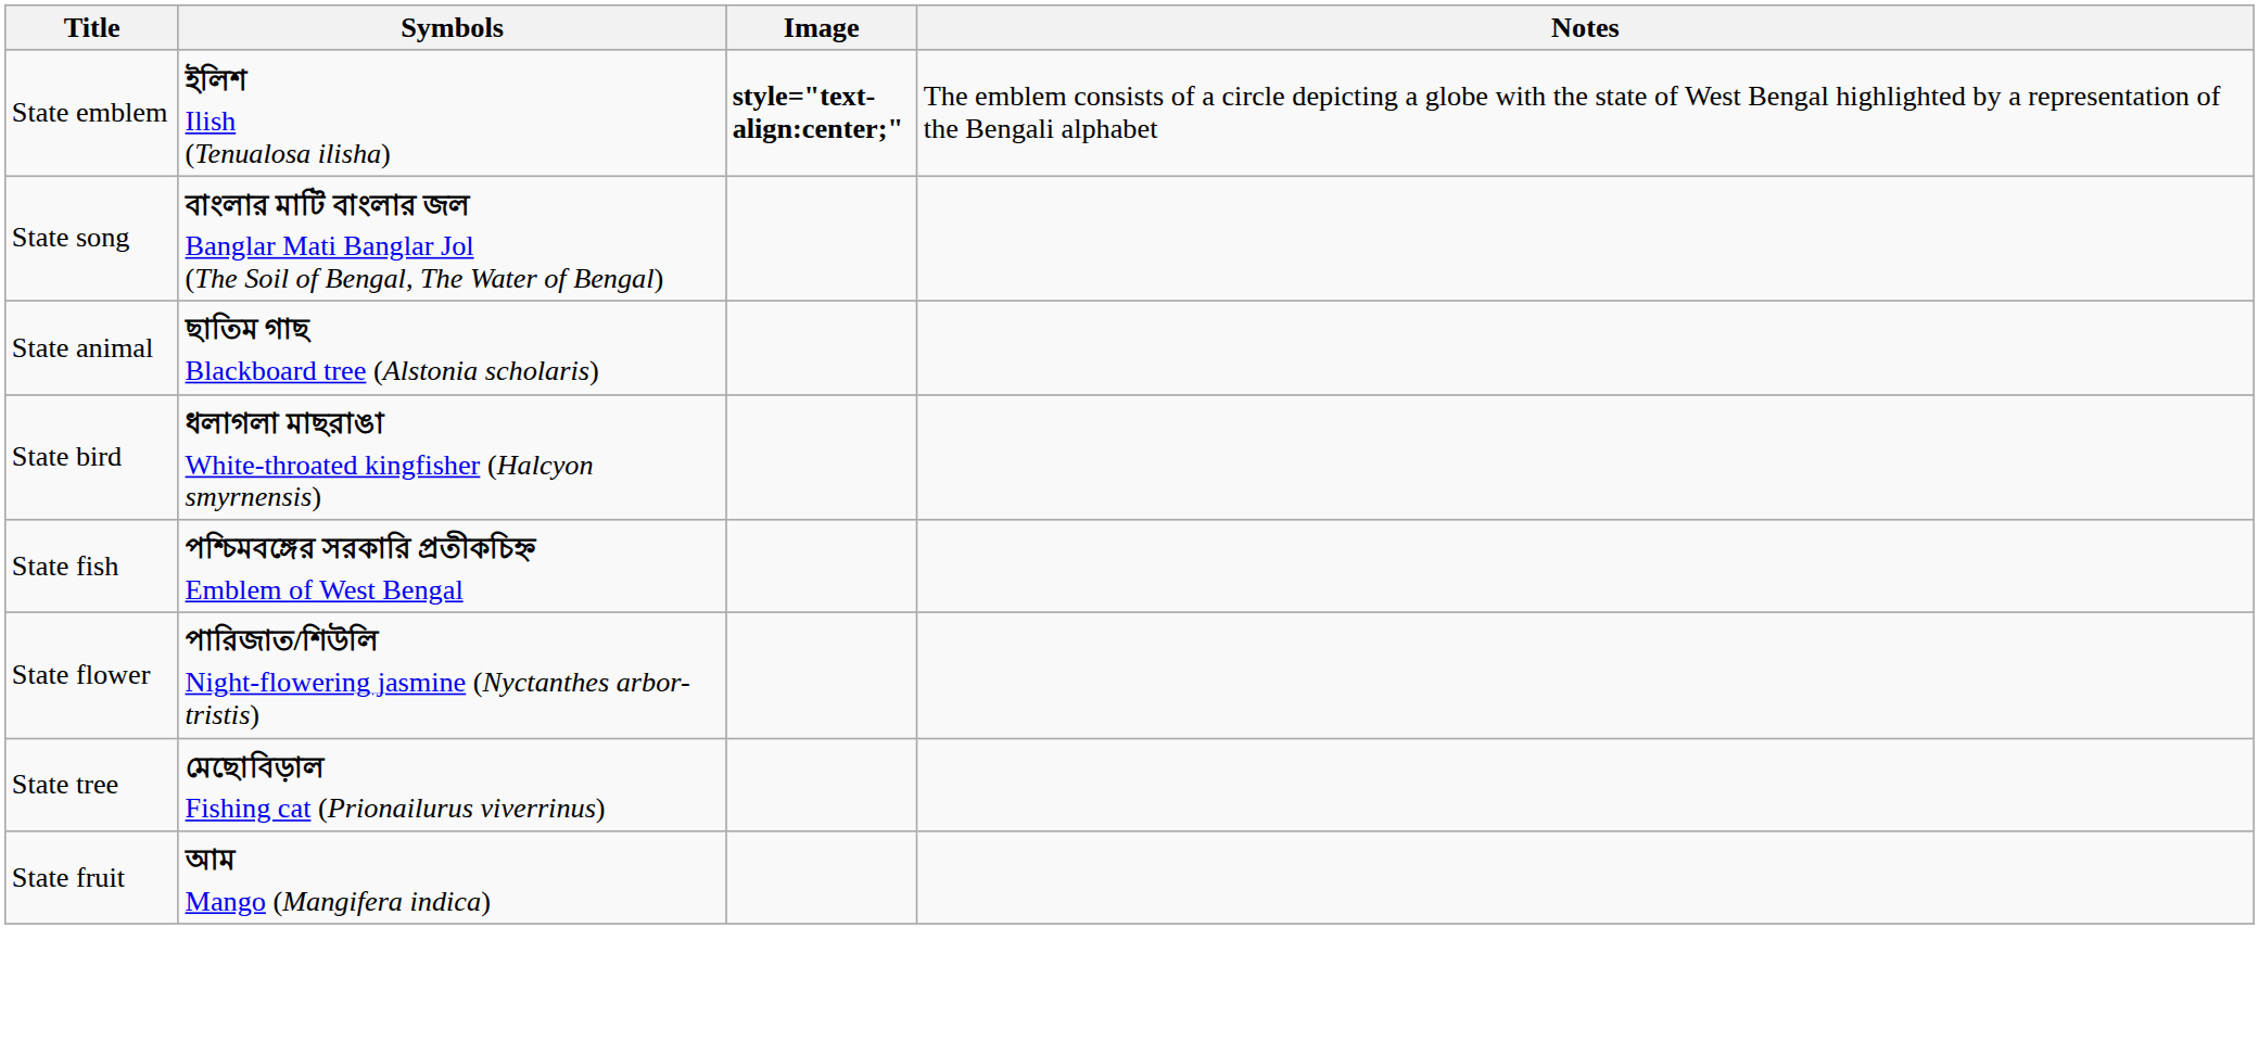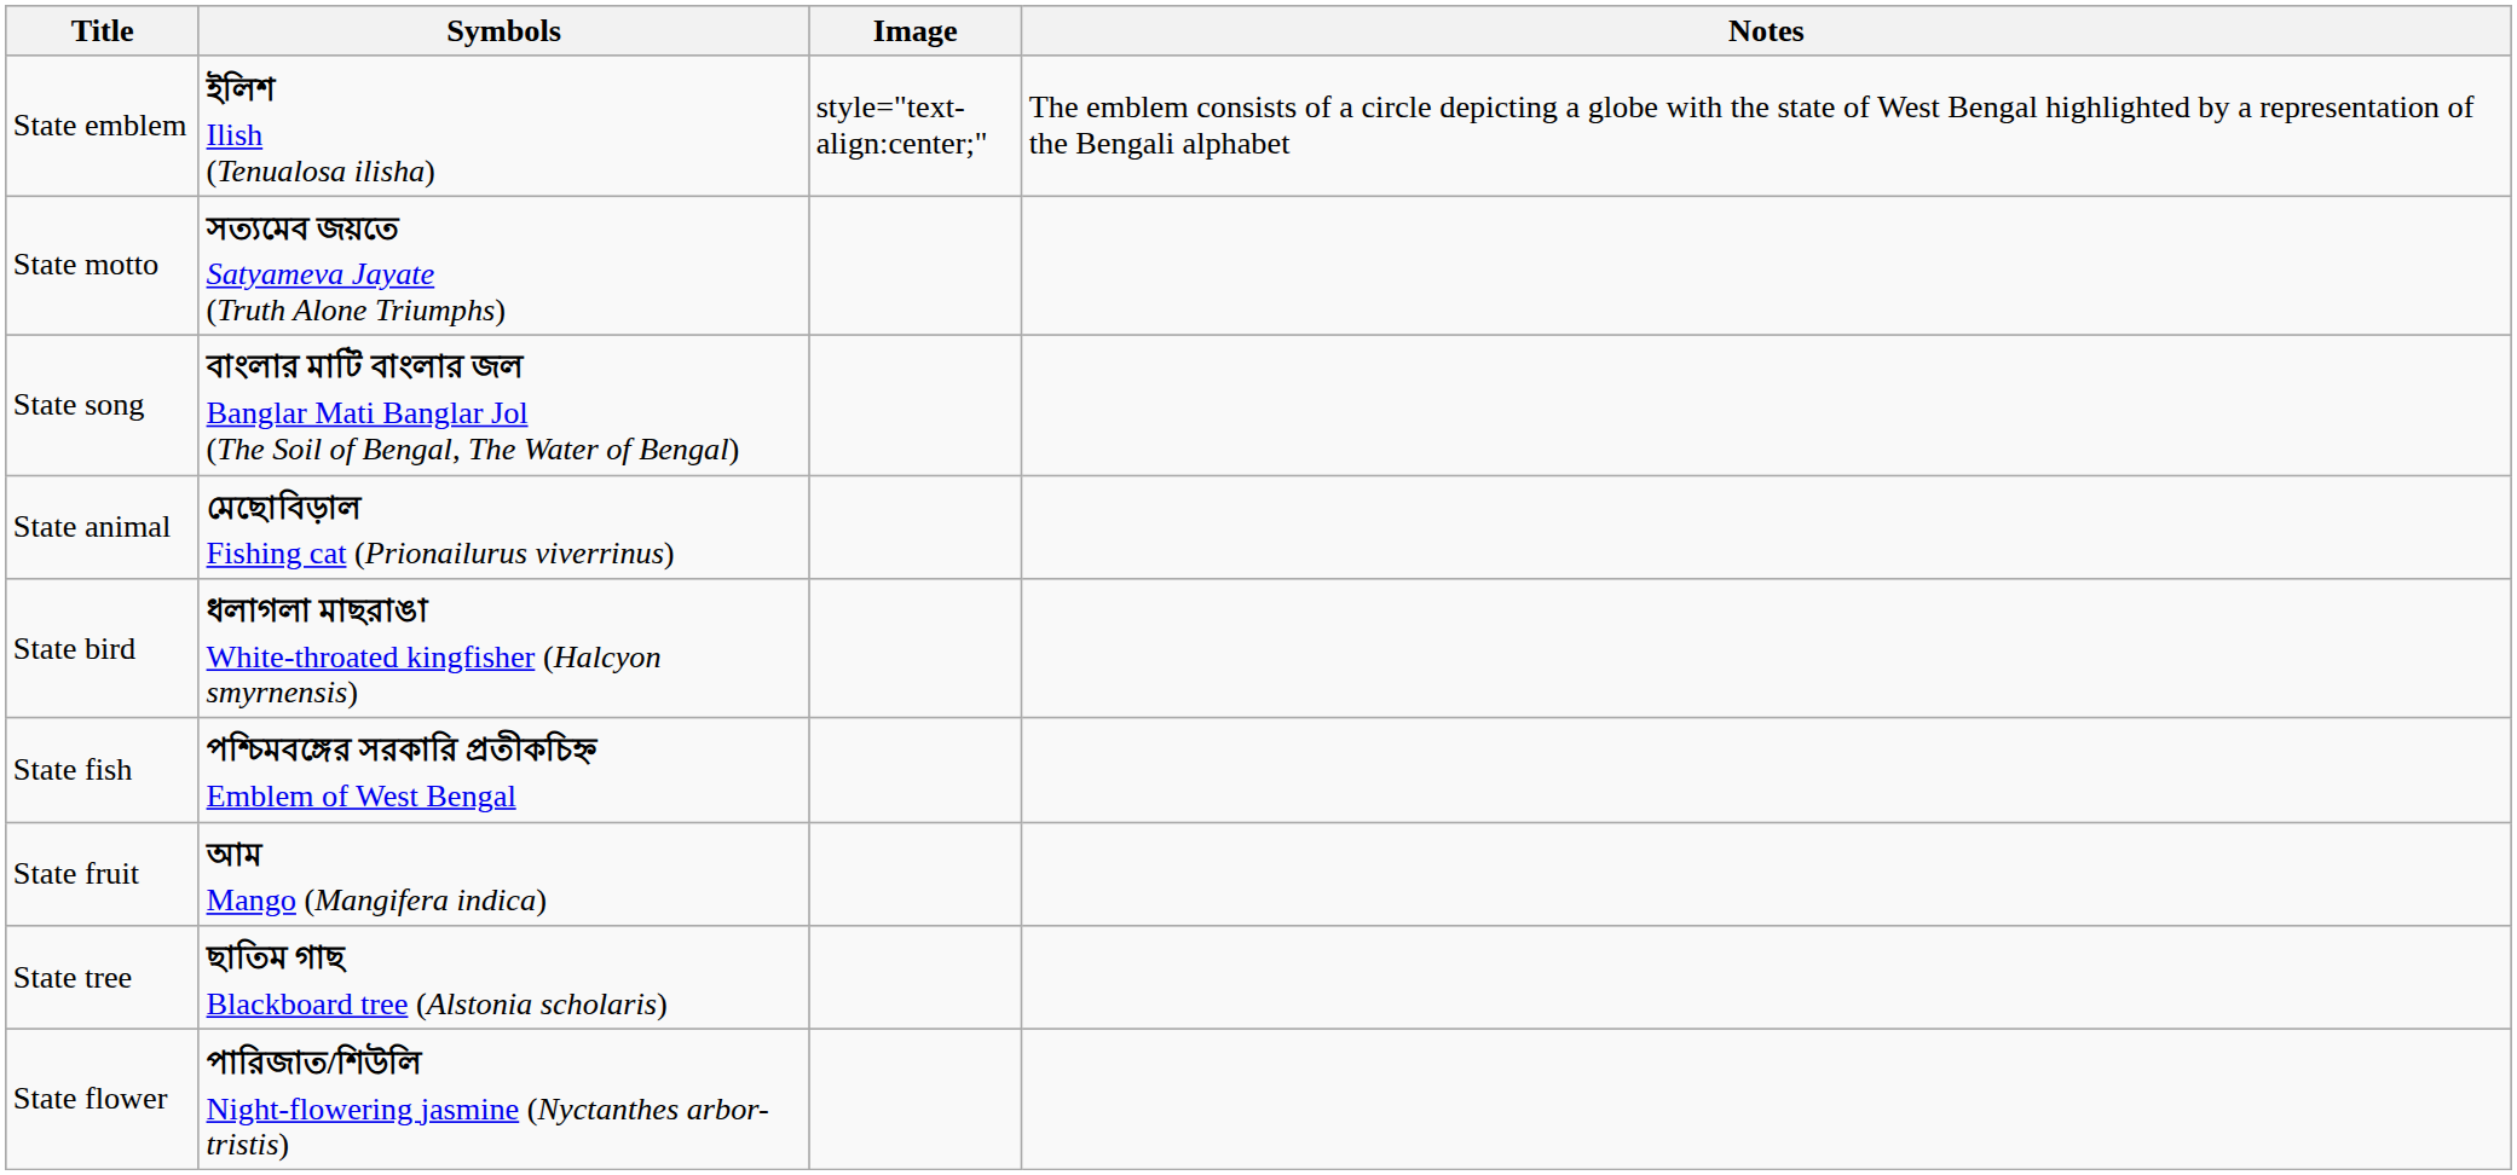State emblem | Image: bold -> normal
+ row: State motto | সত্যমেব জয়তে Satyameva Jayate (Truth Alone Triumphs)
State animal | Symbols: ছাতিম গাছ Blackboard tree (Alstonia scholaris) -> মেছোবিড়াল Fishing cat (Prionailurus viverrinus)
rows swapped: State flower <-> State fruit
State tree | Symbols: মেছোবিড়াল Fishing cat (Prionailurus viverrinus) -> ছাতিম গাছ Blackboard tree (Alstonia scholaris)
